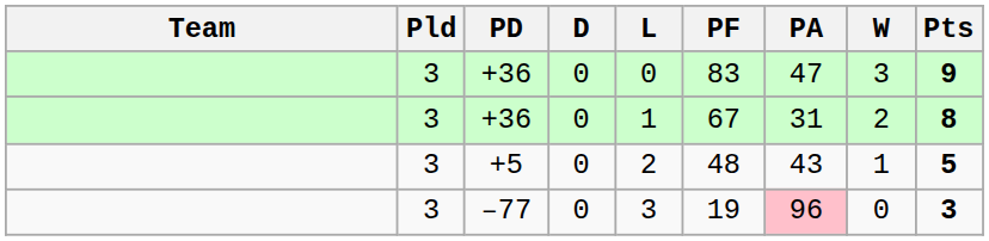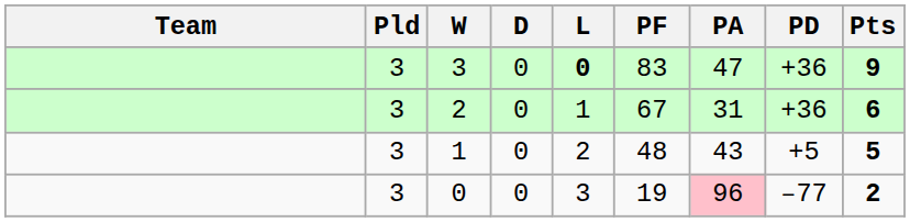columns swapped: W <-> PD
row 2 | L: normal -> bold
row 3 | Pts: 8 -> 6
row 5 | Pts: 3 -> 2
